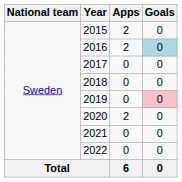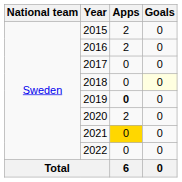2016 | Goals: lightblue background -> no background
2018 | Goals: no background -> lightyellow background
2019 | Apps: normal -> bold
2019 | Goals: pink background -> no background
2021 | Apps: no background -> gold background
